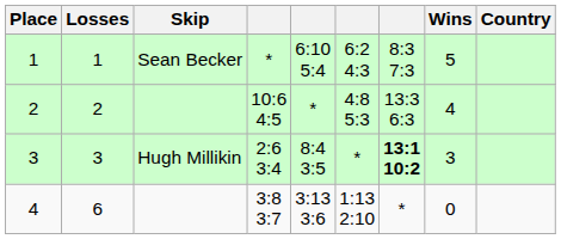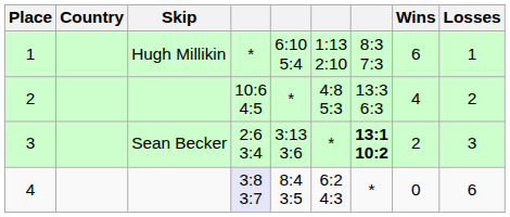columns swapped: Country <-> Losses
row 2 | Skip: Sean Becker -> Hugh Millikin
row 2 | column 6: 6:2 4:3 -> 1:13 2:10
row 2 | Wins: 5 -> 6
row 4 | Skip: Hugh Millikin -> Sean Becker
row 4 | column 5: 8:4 3:5 -> 3:13 3:6
row 4 | Wins: 3 -> 2
row 5 | column 4: no background -> lavender background
row 5 | column 5: 3:13 3:6 -> 8:4 3:5
row 5 | column 6: 1:13 2:10 -> 6:2 4:3
